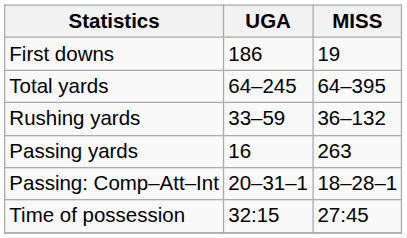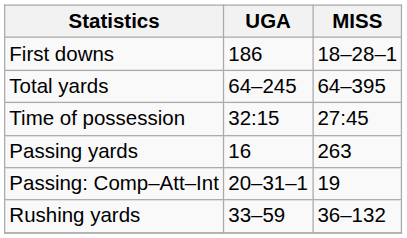First downs | MISS: 19 -> 18–28–1
rows swapped: Rushing yards <-> Time of possession
Passing: Comp–Att–Int | MISS: 18–28–1 -> 19
